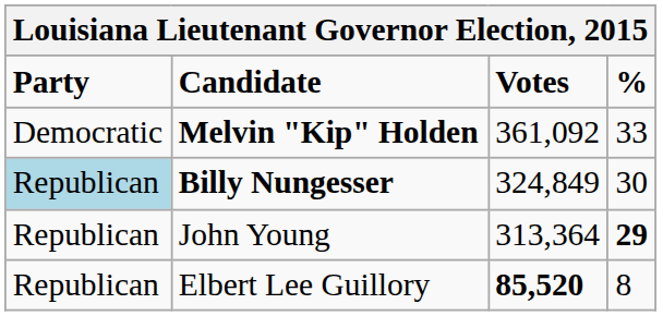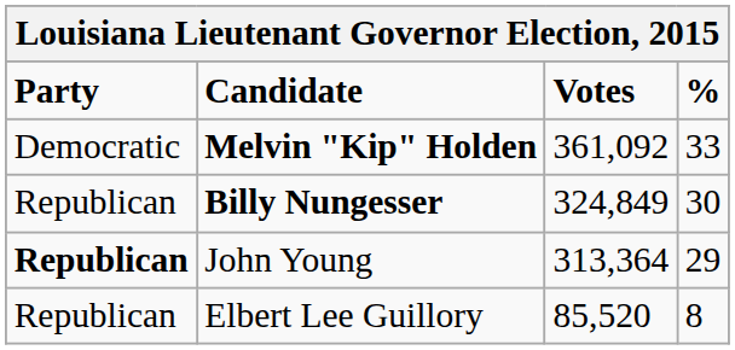Billy Nungesser | Party: lightblue background -> no background
John Young | Party: normal -> bold
John Young | %: bold -> normal
Elbert Lee Guillory | Votes: bold -> normal
